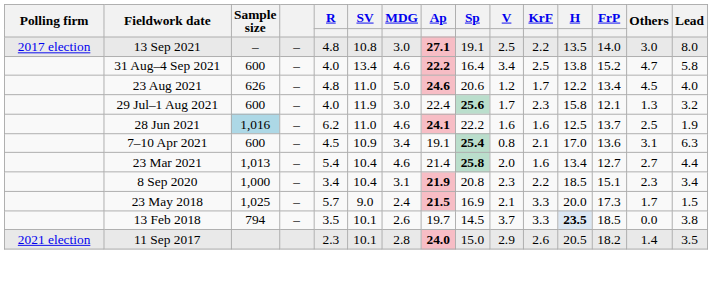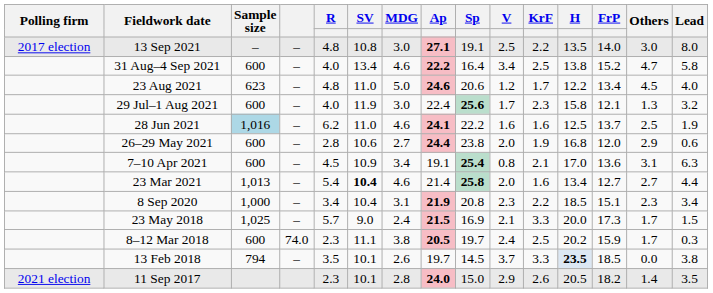23 Aug 2021 | Sample size: 626 -> 623
+ row: 26–29 May 2021 | 600 | – | 2.8 | 10.6 | 2.7 | 24.4 | 23.8 | 2.0 | 1.9 | 16.8 | 12.0 | 2.9 | 0.6
23 Mar 2021 | SV: normal -> bold
+ row: 8–12 Mar 2018 | 600 | 74.0 | 2.3 | 11.1 | 3.8 | 20.5 | 19.7 | 2.4 | 2.5 | 20.2 | 15.9 | 1.7 | 0.3
